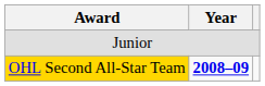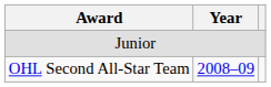OHL Second All-Star Team | Award: gold background -> no background
OHL Second All-Star Team | Year: bold -> normal
